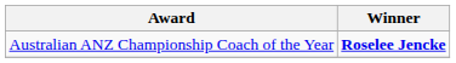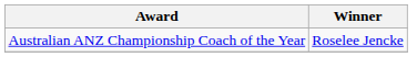Australian ANZ Championship Coach of the Year | Winner: bold -> normal
